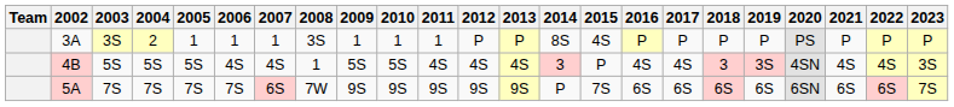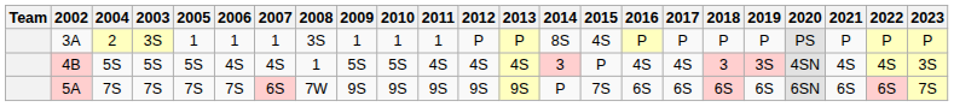columns swapped: 2003 <-> 2004
